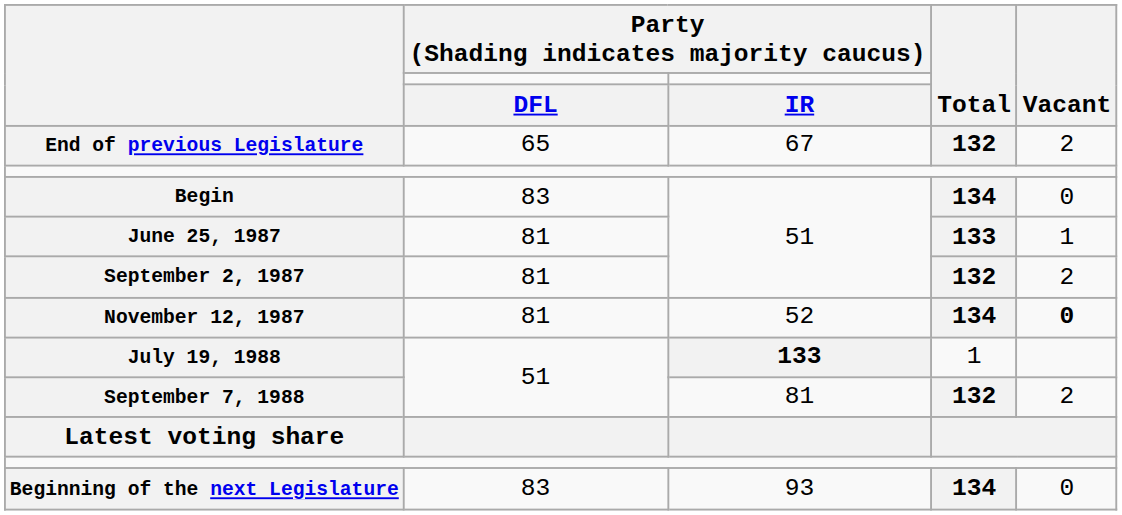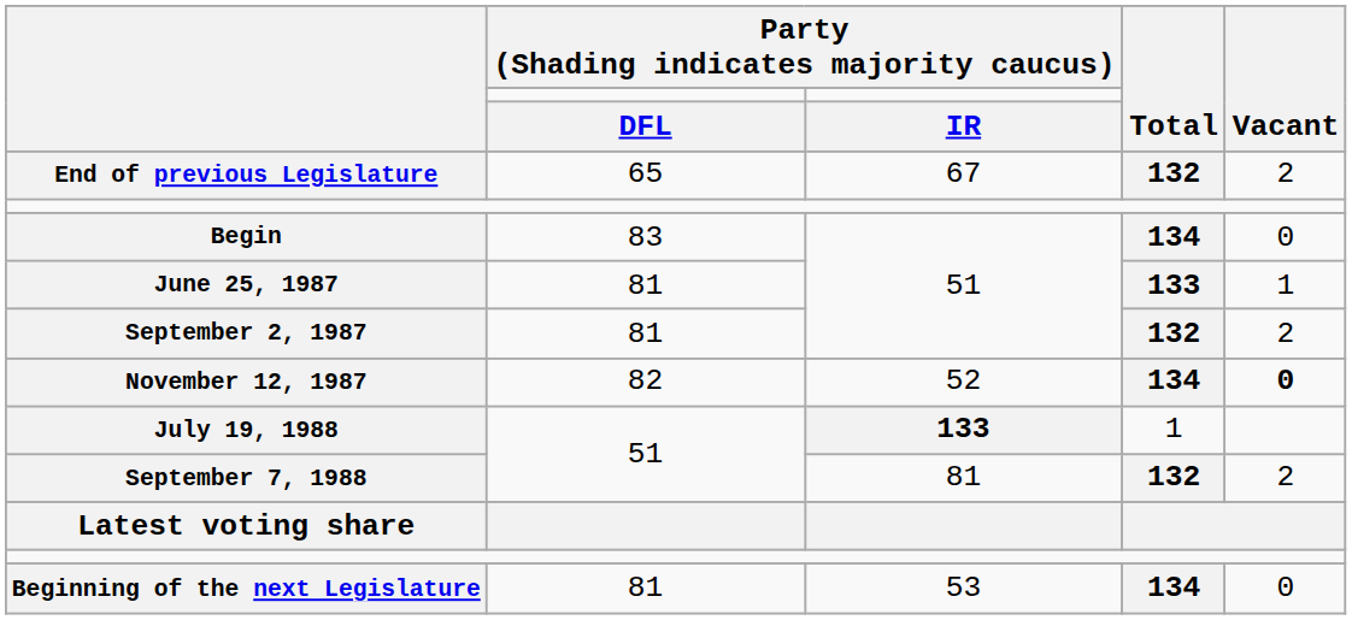November 12, 1987 | column 2: 81 -> 82
Beginning of the next Legislature | column 2: 83 -> 81
Beginning of the next Legislature | column 3: 93 -> 53
